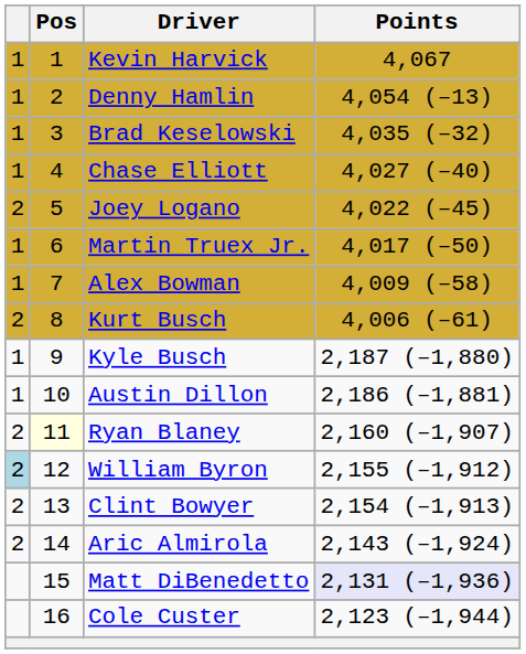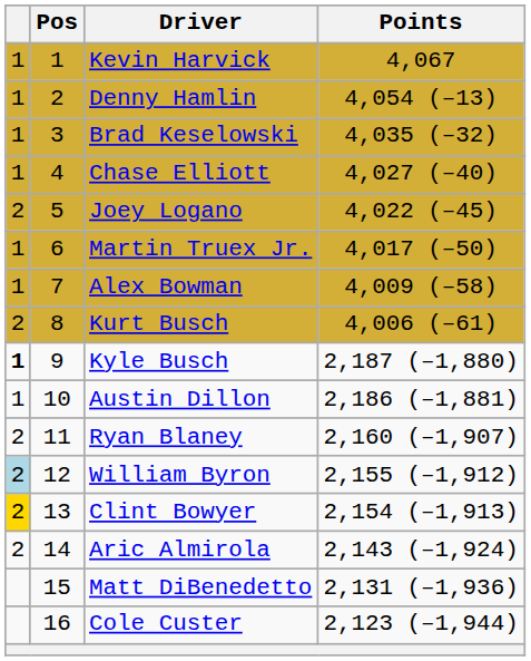Kyle Busch | column 1: normal -> bold
Ryan Blaney | Pos: lightyellow background -> no background
Clint Bowyer | column 1: no background -> gold background
Matt DiBenedetto | Points: lavender background -> no background
